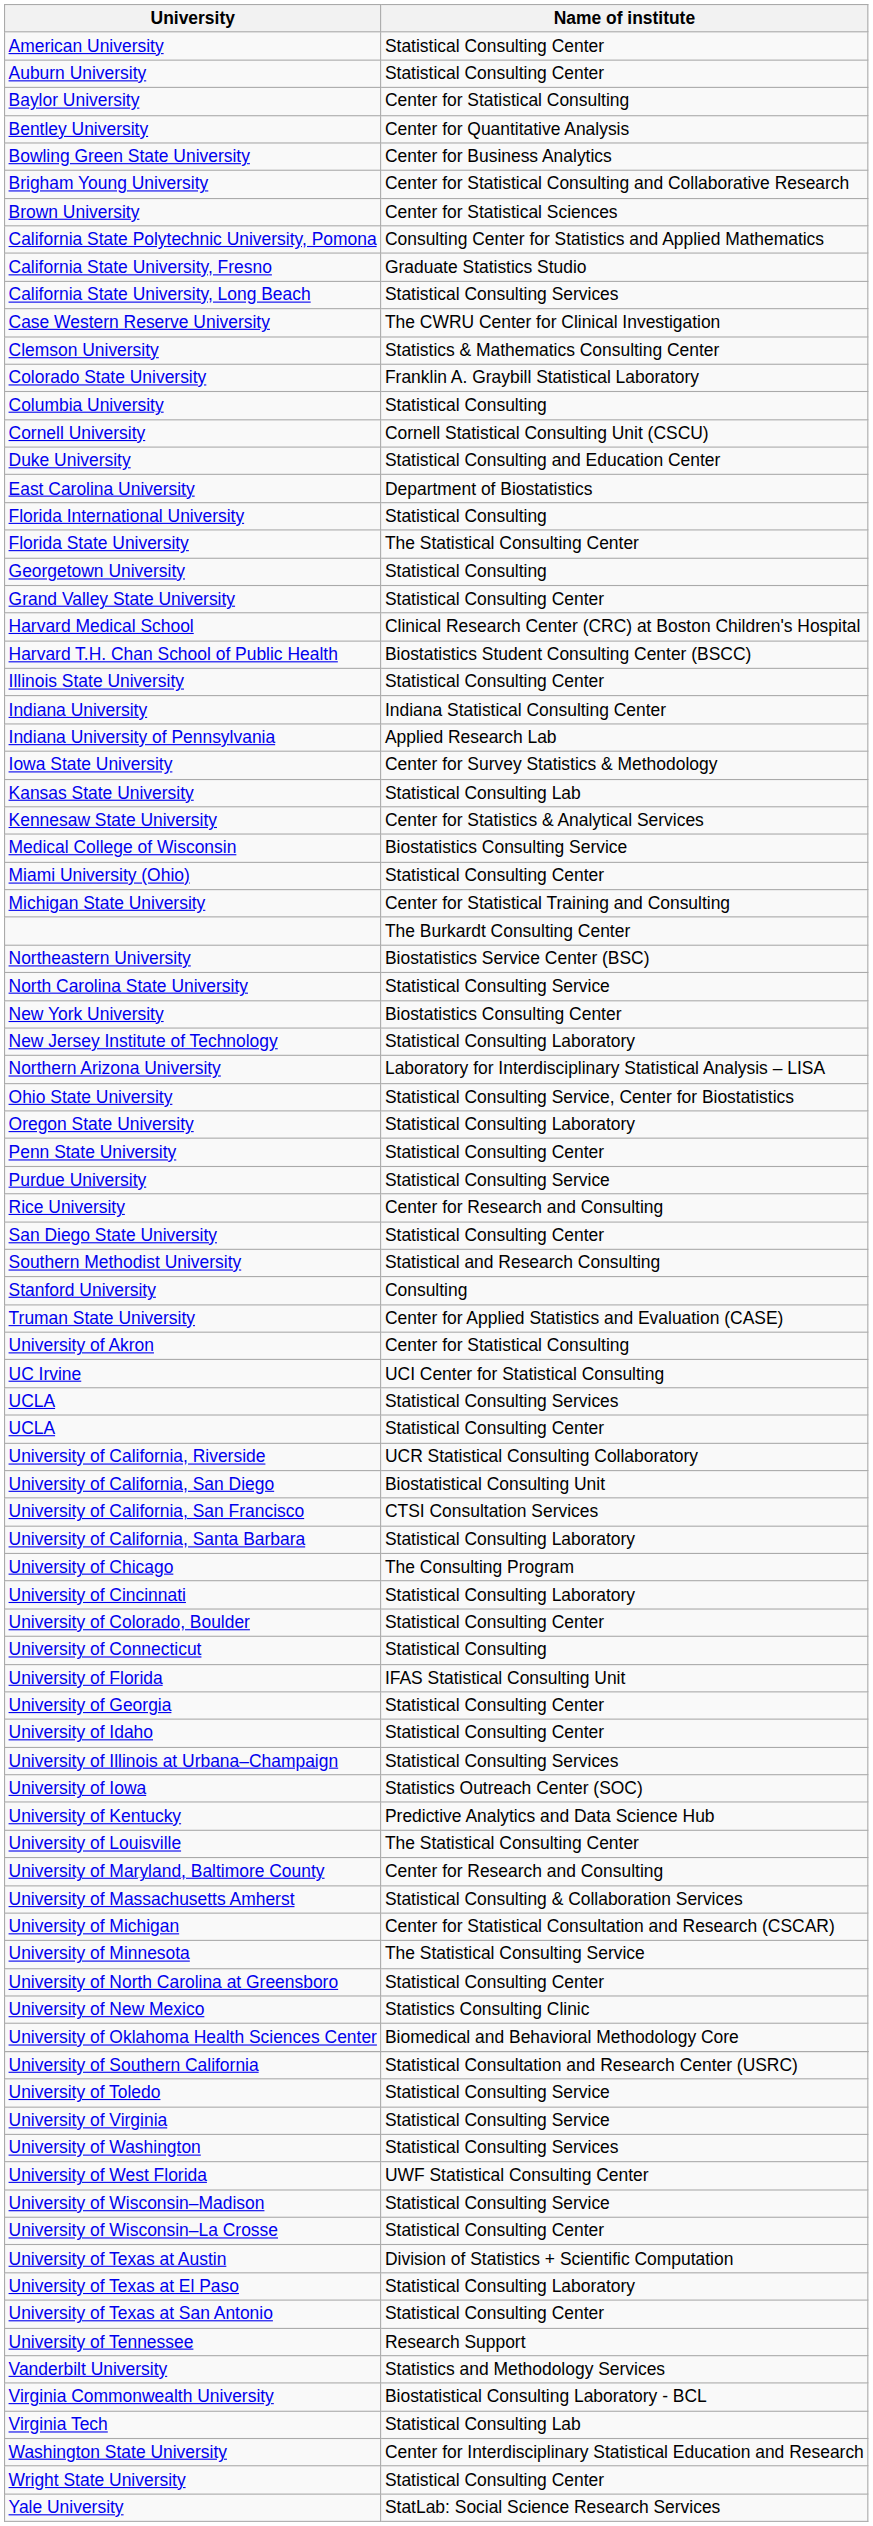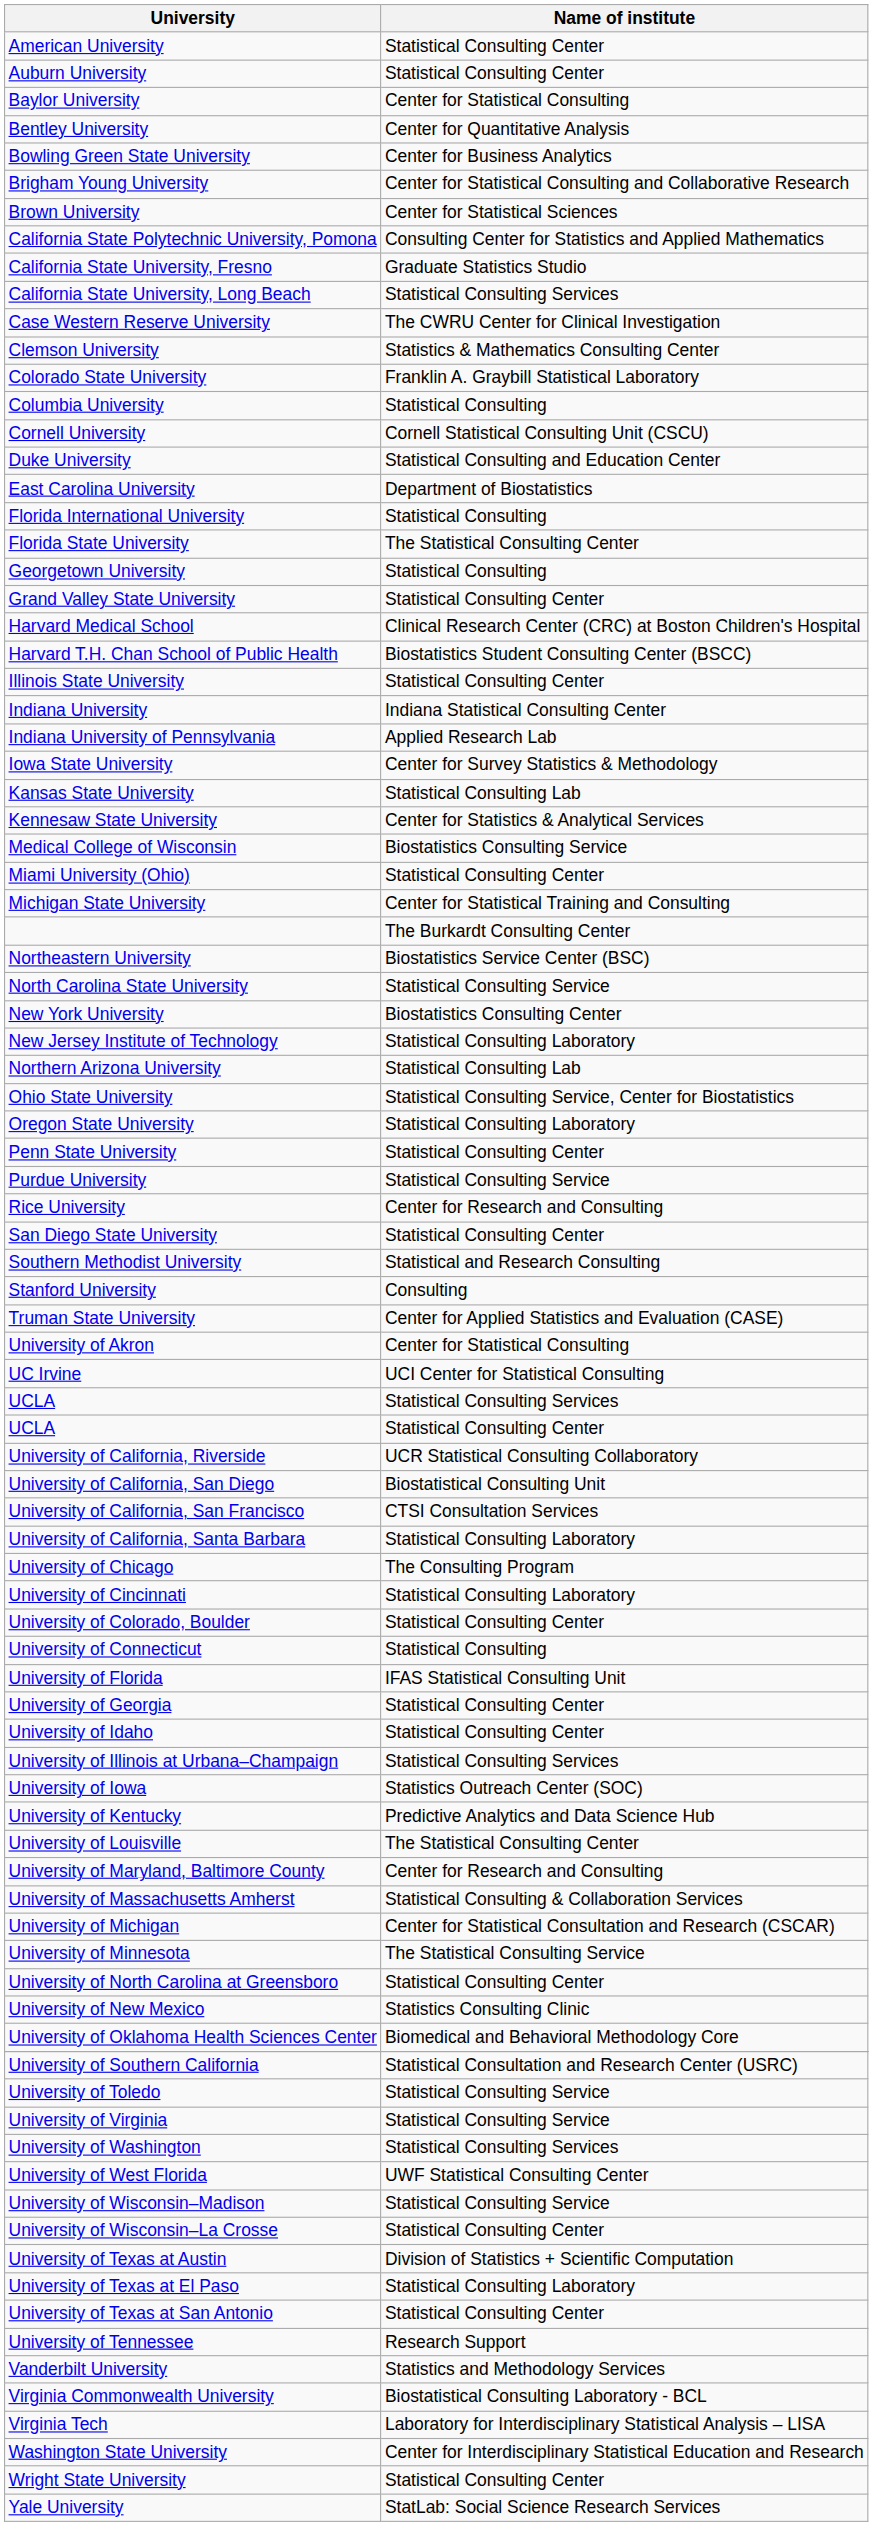row 39 | Name of institute: Laboratory for Interdisciplinary Statistical Analysis – LISA -> Statistical Consulting Lab
row 88 | Name of institute: Statistical Consulting Lab -> Laboratory for Interdisciplinary Statistical Analysis – LISA
